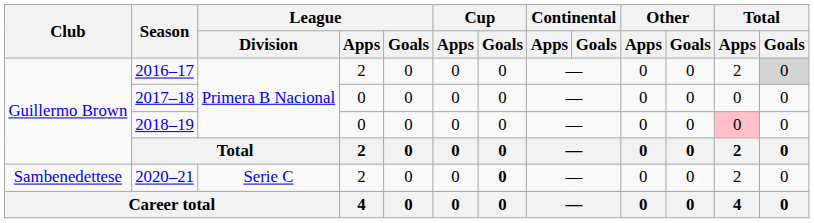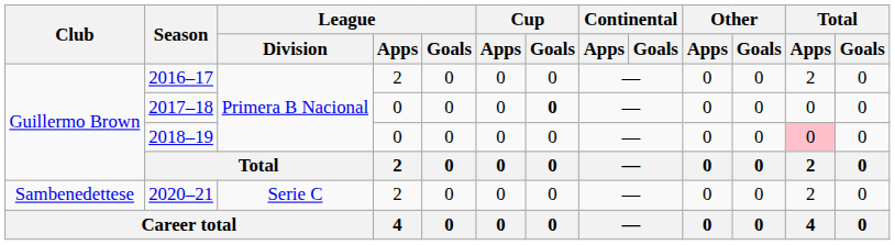2016–17 | Total / Goals: lightgrey background -> no background
2017–18 | Cup / Goals: normal -> bold
2020–21 | Cup / Goals: bold -> normal
